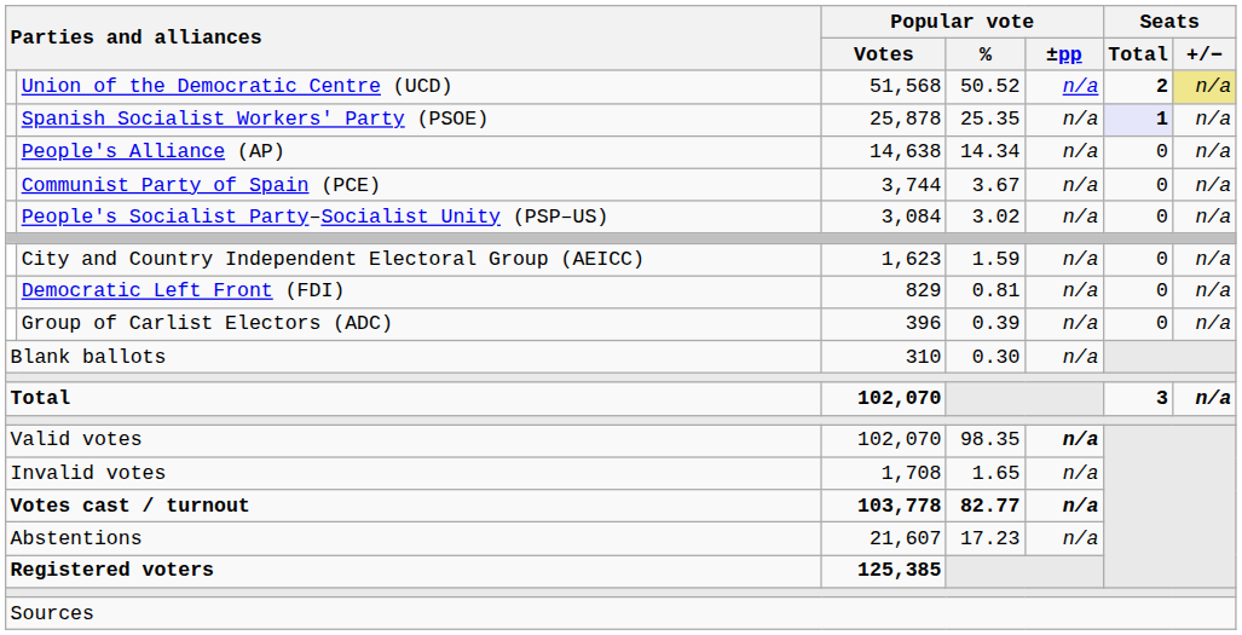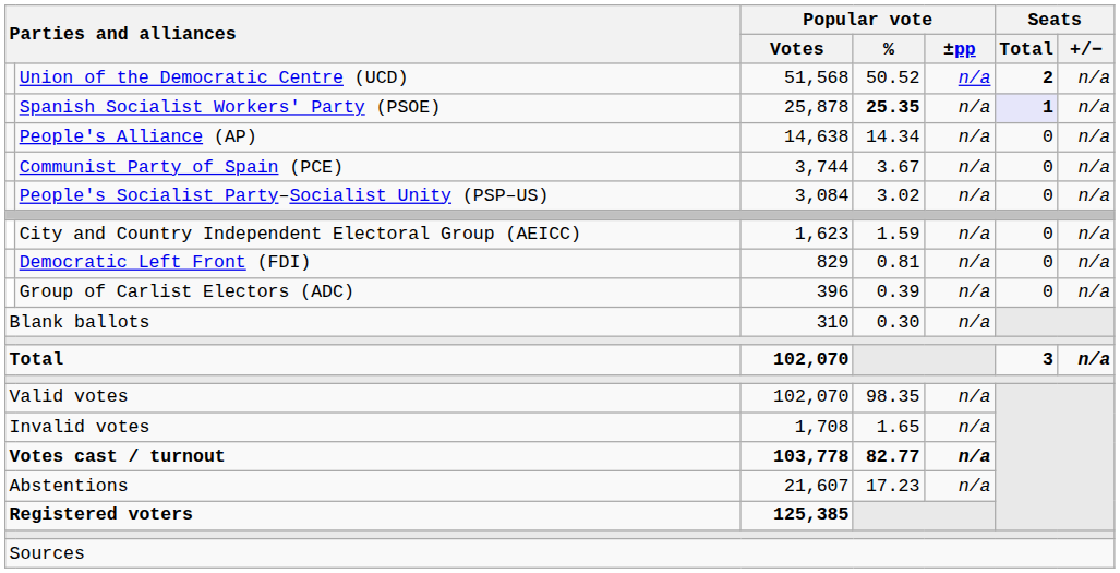Union of the Democratic Centre (UCD) | Seats / +/−: khaki background -> no background
Spanish Socialist Workers' Party (PSOE) | Popular vote / %: normal -> bold
Valid votes | Popular vote / ±pp: bold -> normal
